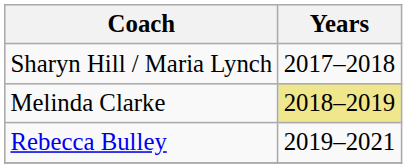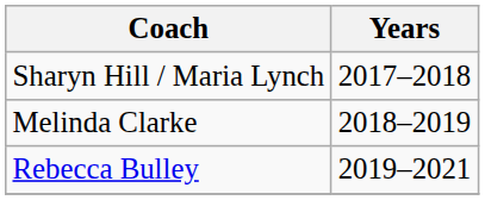Melinda Clarke | Years: khaki background -> no background
